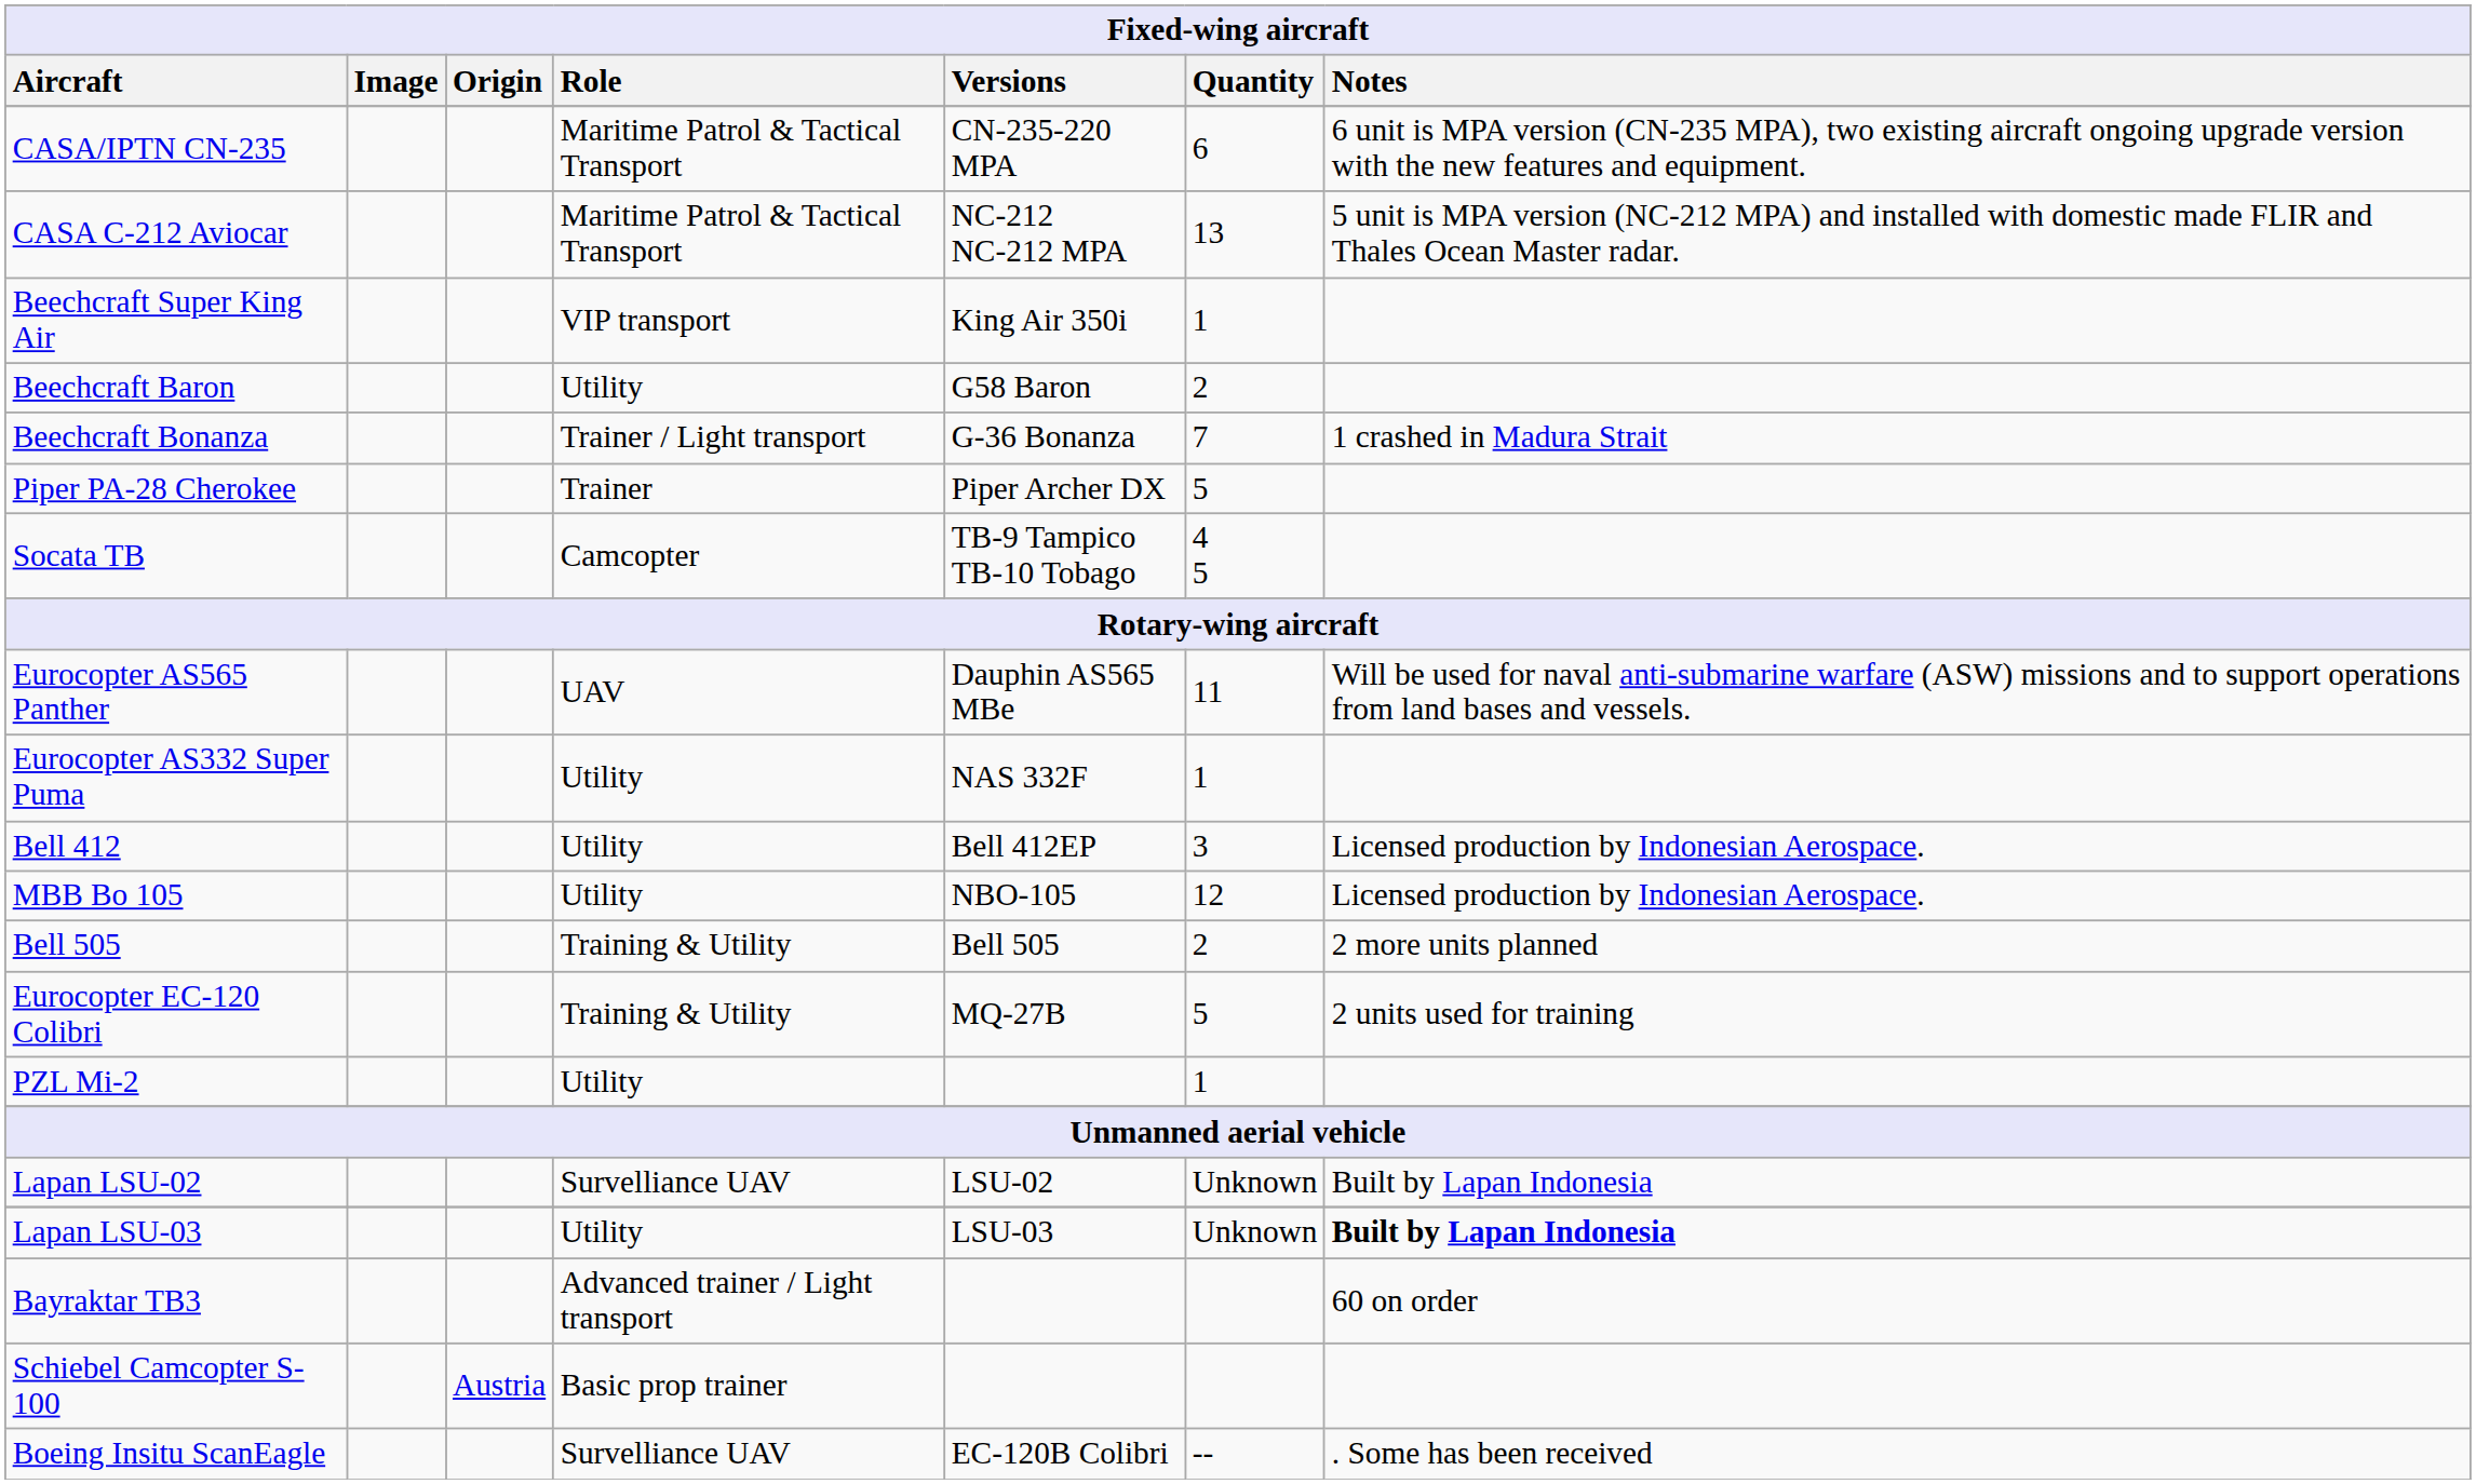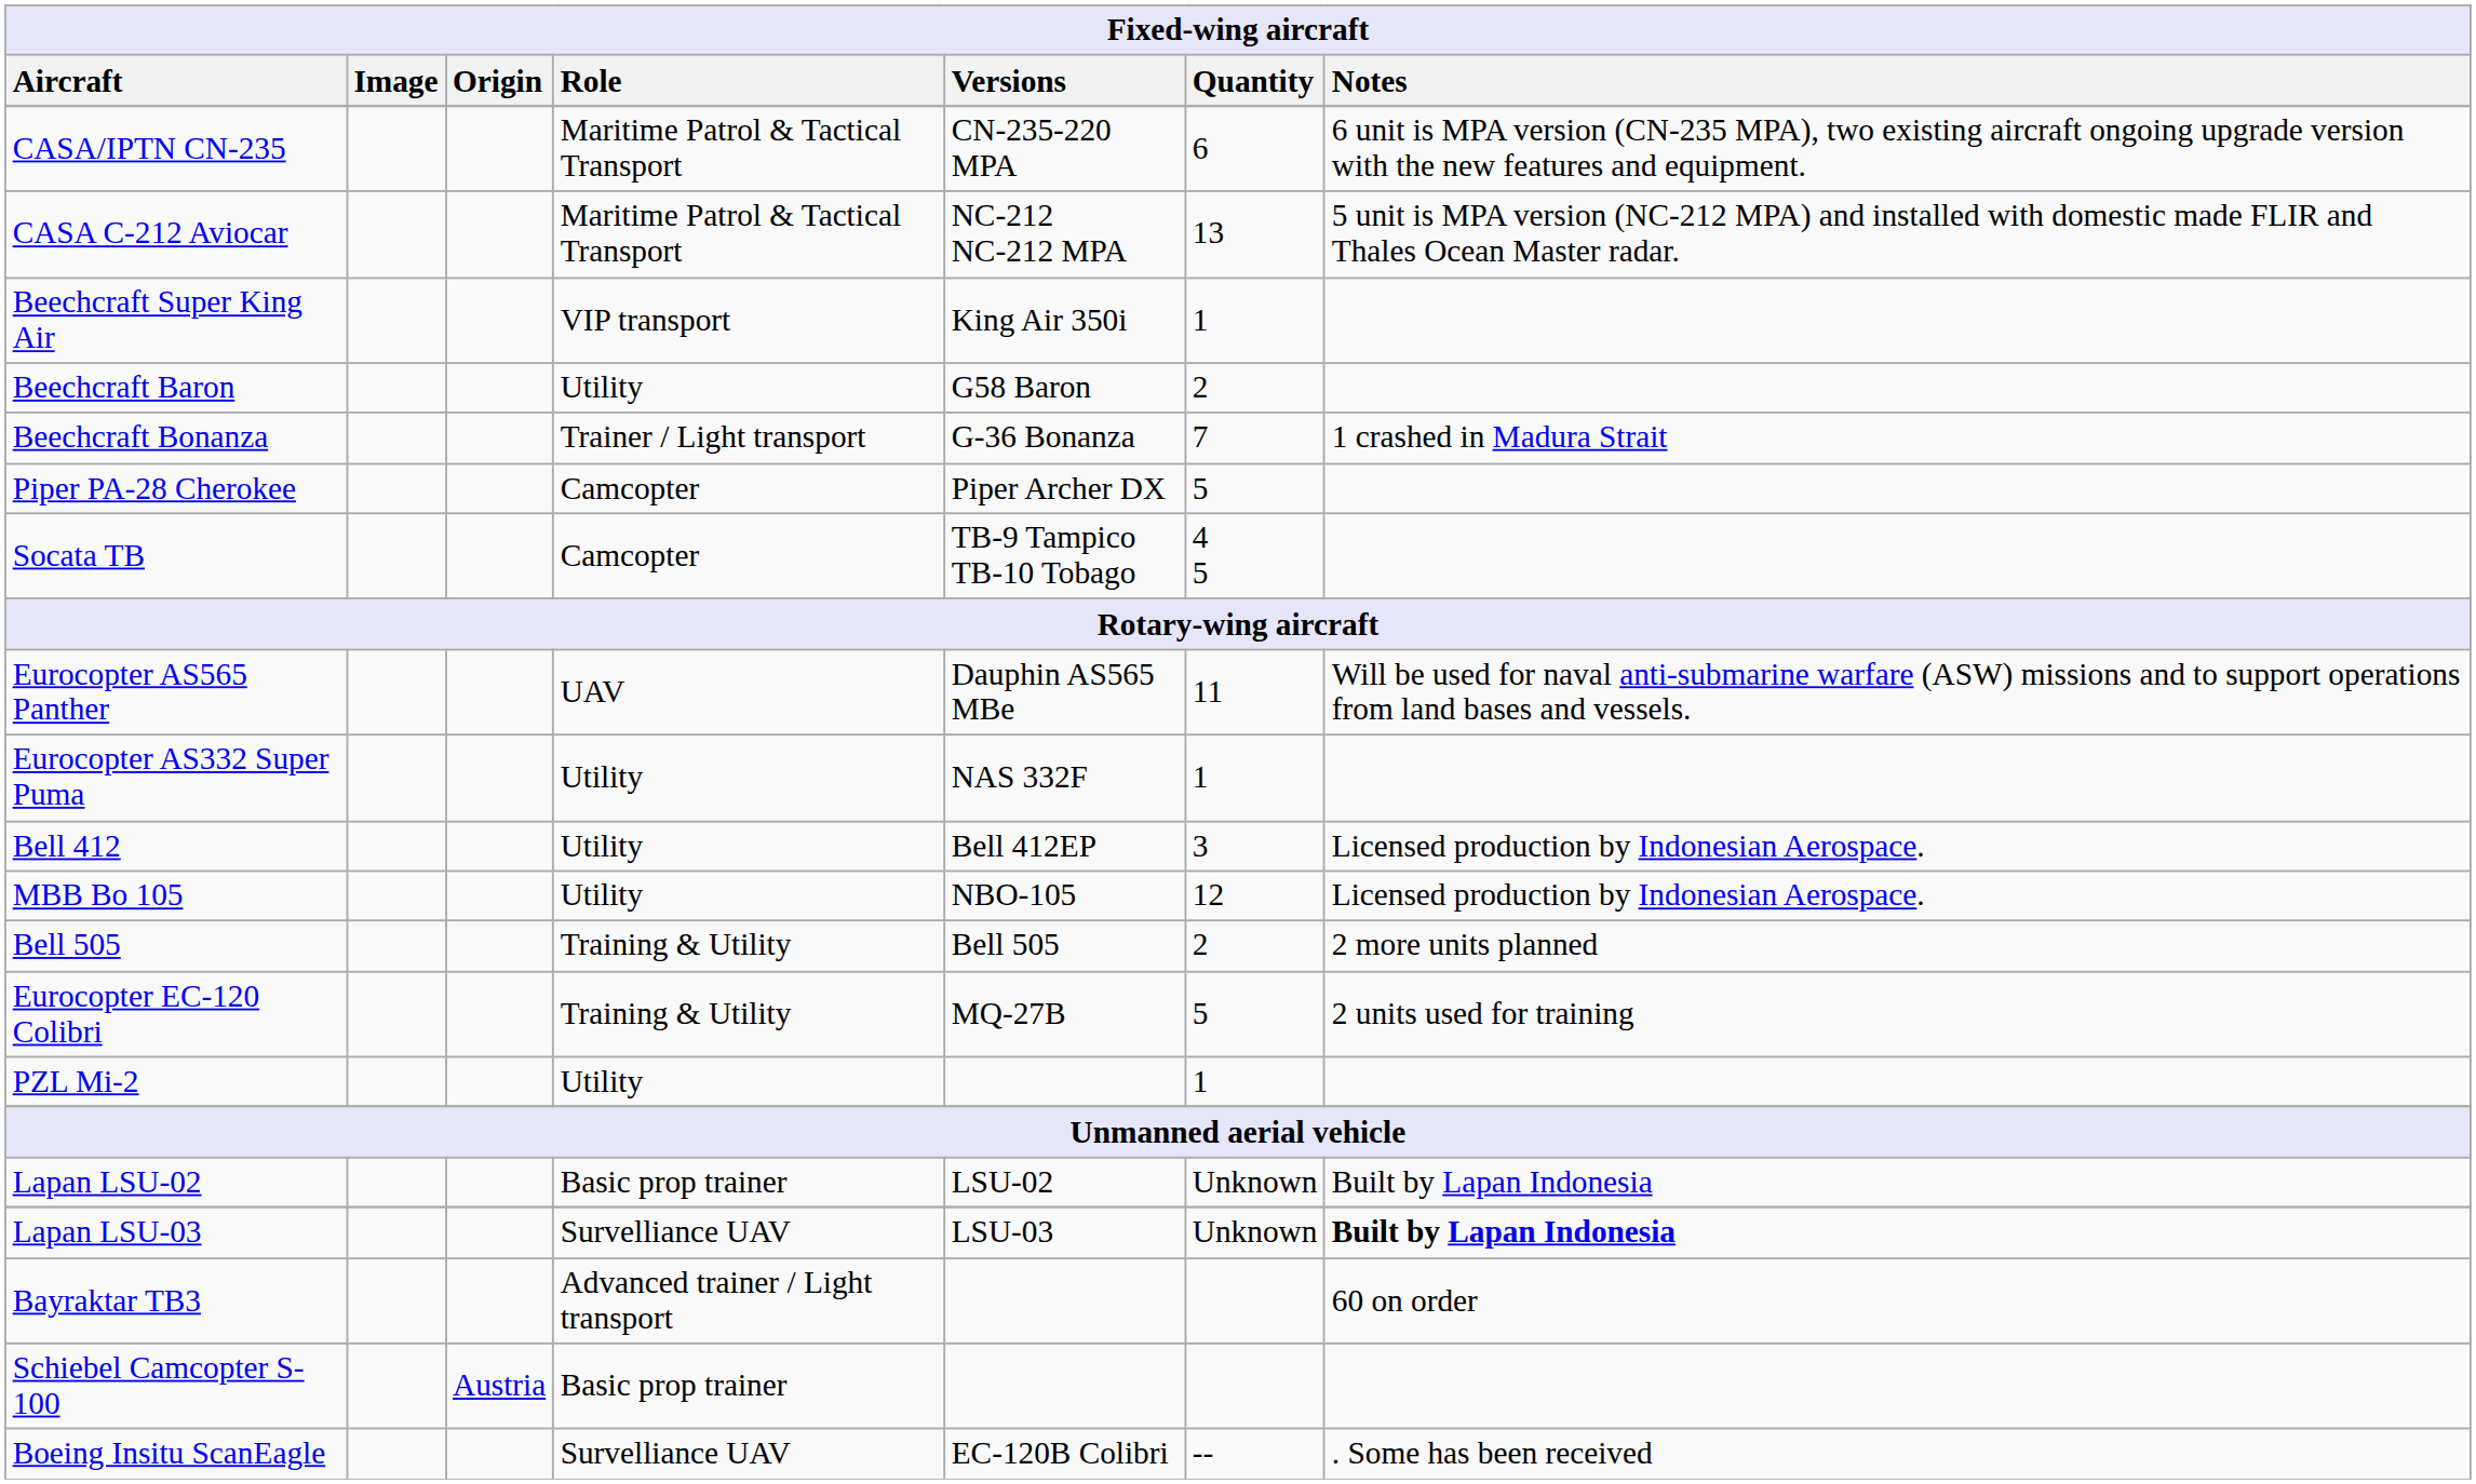Piper PA-28 Cherokee | Role: Trainer -> Camcopter
Lapan LSU-02 | Role: Survelliance UAV -> Basic prop trainer
Lapan LSU-03 | Role: Utility -> Survelliance UAV
